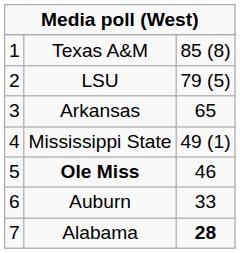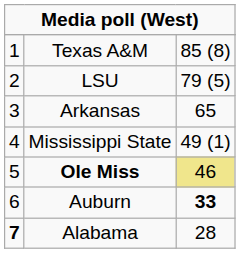Ole Miss | column 3: no background -> khaki background
Auburn | column 3: normal -> bold
Alabama | column 1: normal -> bold
Alabama | column 3: bold -> normal
